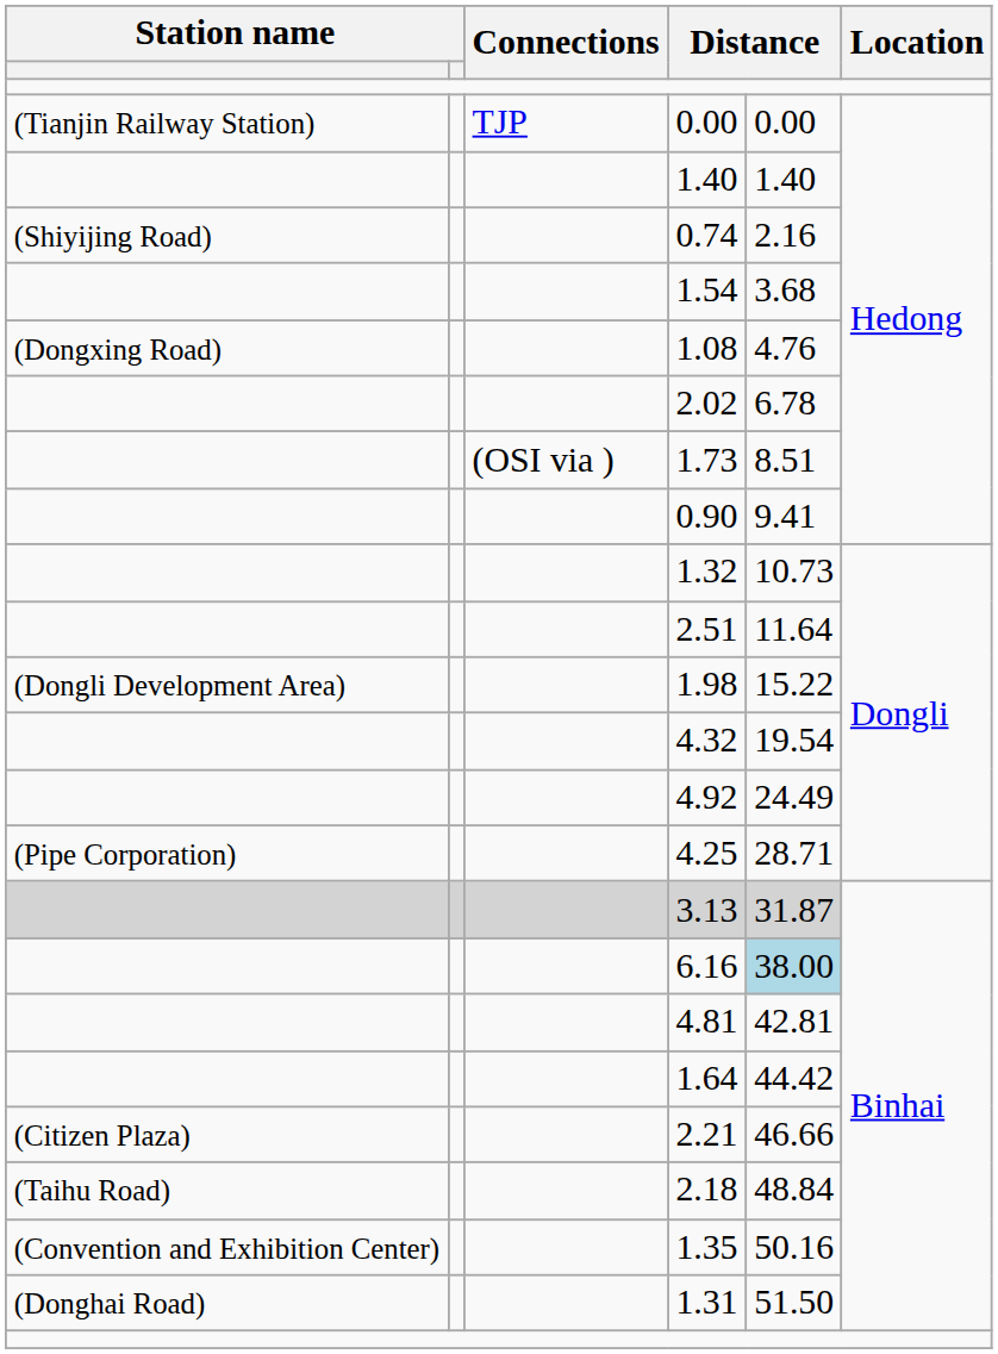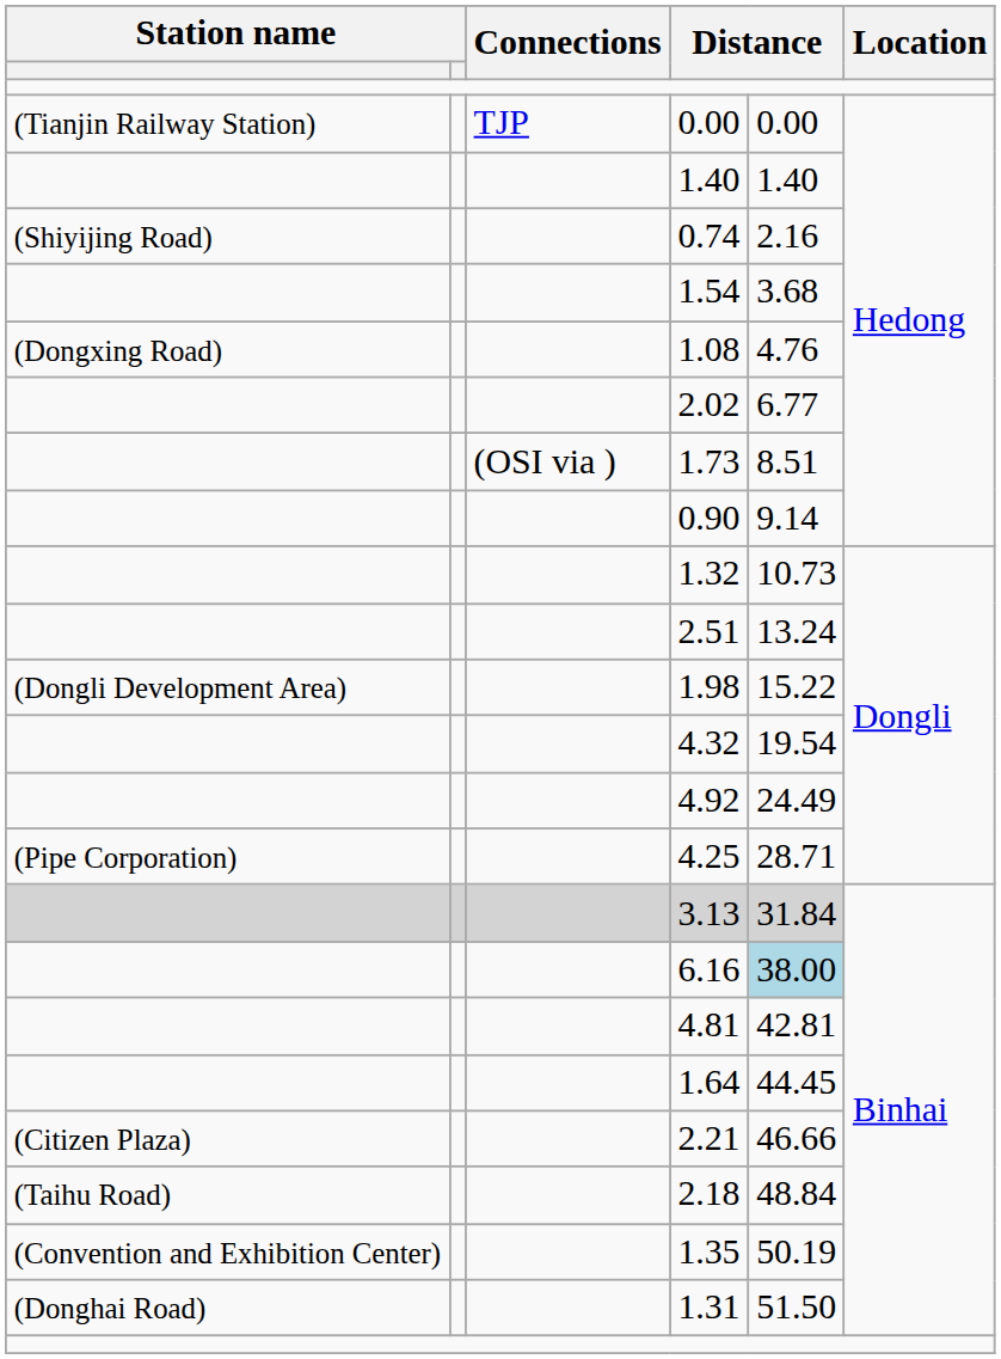2.02 | column 5: 6.78 -> 6.77
0.90 | column 5: 9.41 -> 9.14
2.51 | column 5: 11.64 -> 13.24
3.13 | column 5: 31.87 -> 31.84
1.64 | column 5: 44.42 -> 44.45
1.35 | column 5: 50.16 -> 50.19
